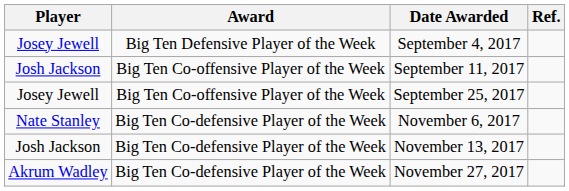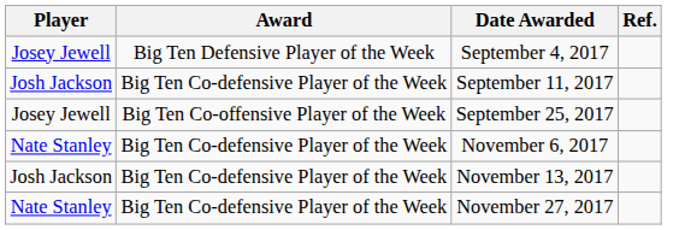September 11, 2017 | Award: Big Ten Co-offensive Player of the Week -> Big Ten Co-defensive Player of the Week
November 27, 2017 | Player: Akrum Wadley -> Nate Stanley
